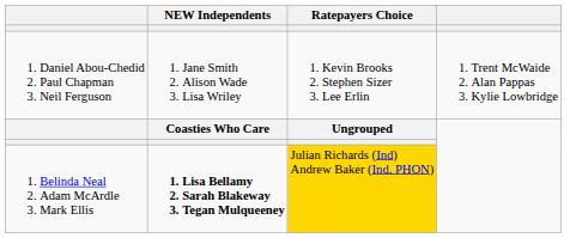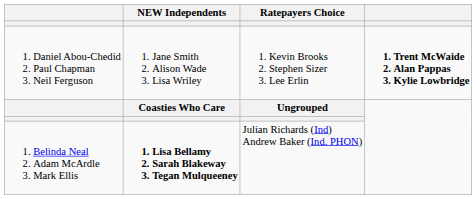Daniel Abou-Chedid Paul Chapman Neil Ferguson | column 4: normal -> bold
Belinda Neal Adam McArdle Mark Ellis | Ratepayers Choice: gold background -> no background
